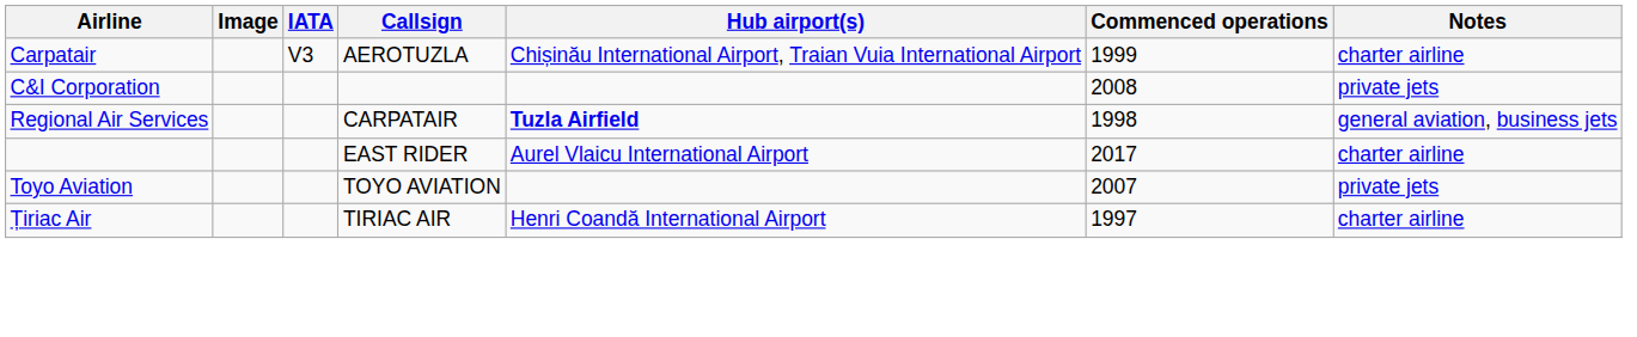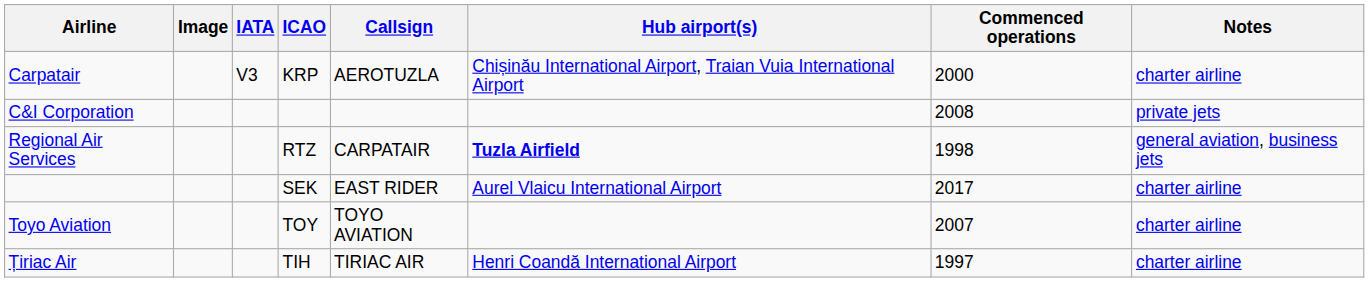+ column: ICAO | KRP | RTZ | SEK | TOY | TIH
Carpatair | Commenced operations: 1999 -> 2000
Toyo Aviation | Notes: private jets -> charter airline
